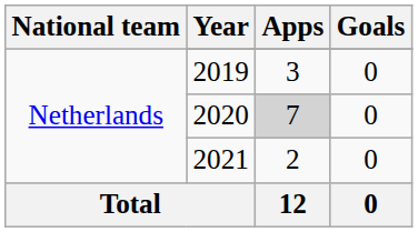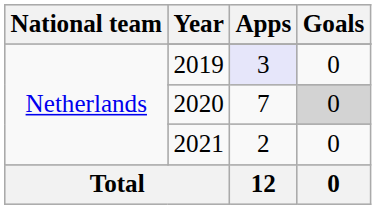2019 | Apps: no background -> lavender background
2020 | Apps: lightgrey background -> no background
2020 | Goals: no background -> lightgrey background
